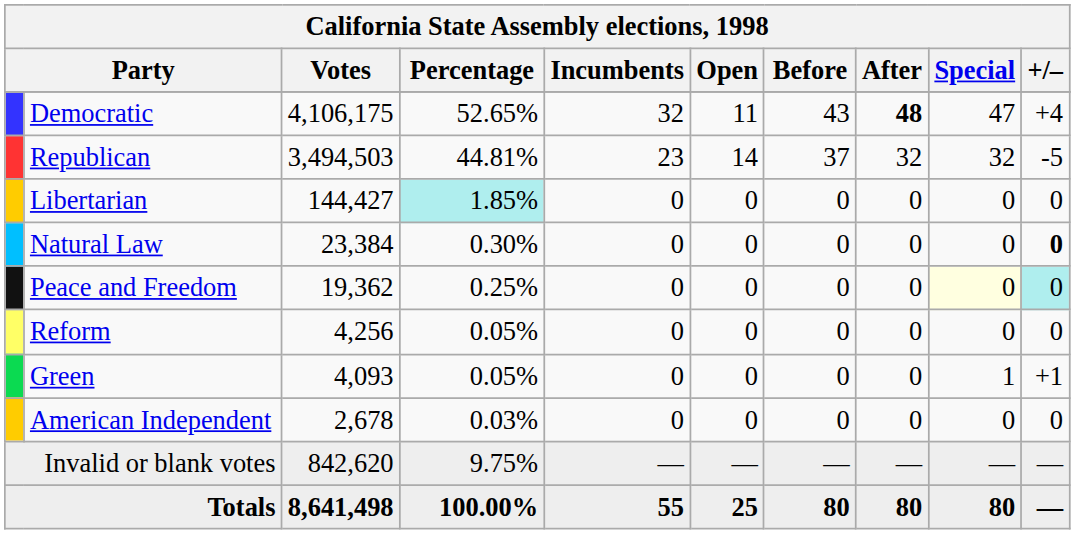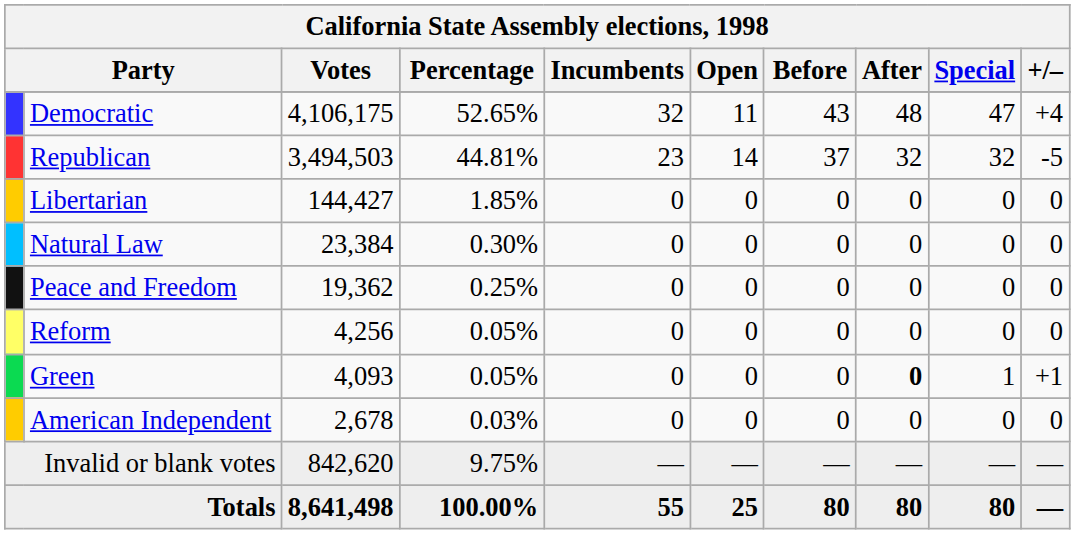Democratic | After: bold -> normal
Libertarian | Percentage: paleturquoise background -> no background
Natural Law | +/–: bold -> normal
Peace and Freedom | Special: lightyellow background -> no background
Peace and Freedom | +/–: paleturquoise background -> no background
Green | After: normal -> bold
